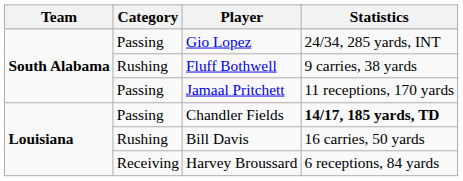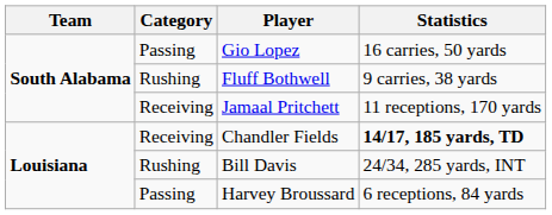Gio Lopez | Statistics: 24/34, 285 yards, INT -> 16 carries, 50 yards
Jamaal Pritchett | Category: Passing -> Receiving
Chandler Fields | Category: Passing -> Receiving
Bill Davis | Statistics: 16 carries, 50 yards -> 24/34, 285 yards, INT
Harvey Broussard | Category: Receiving -> Passing
